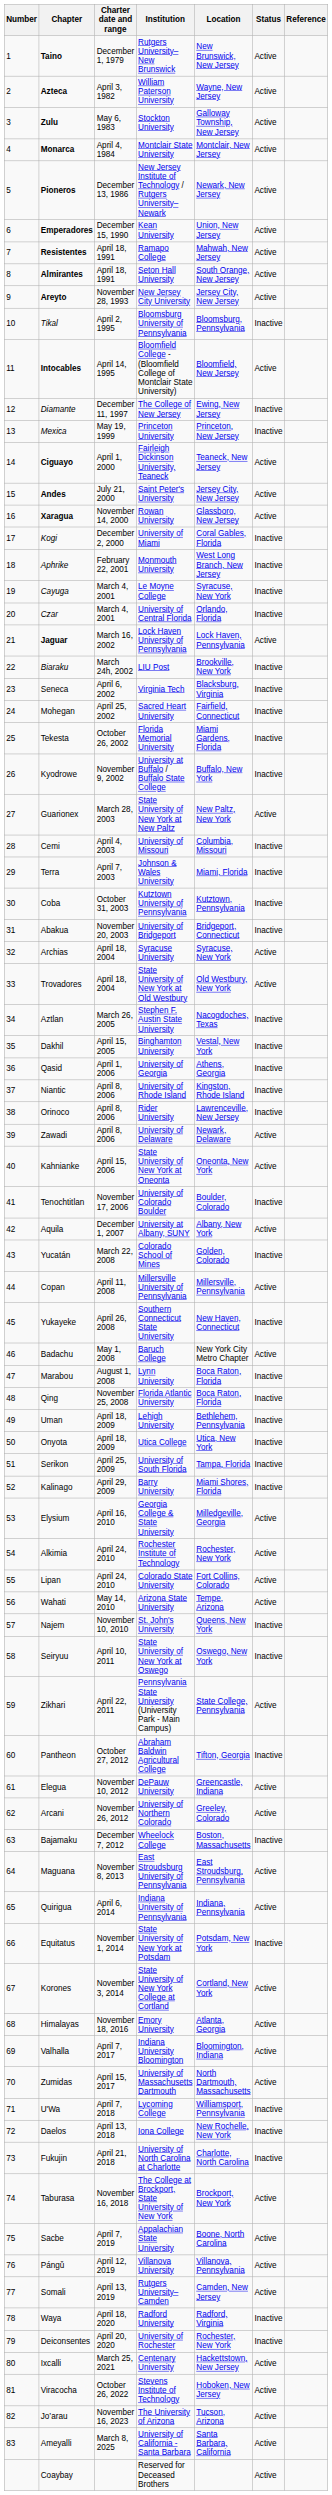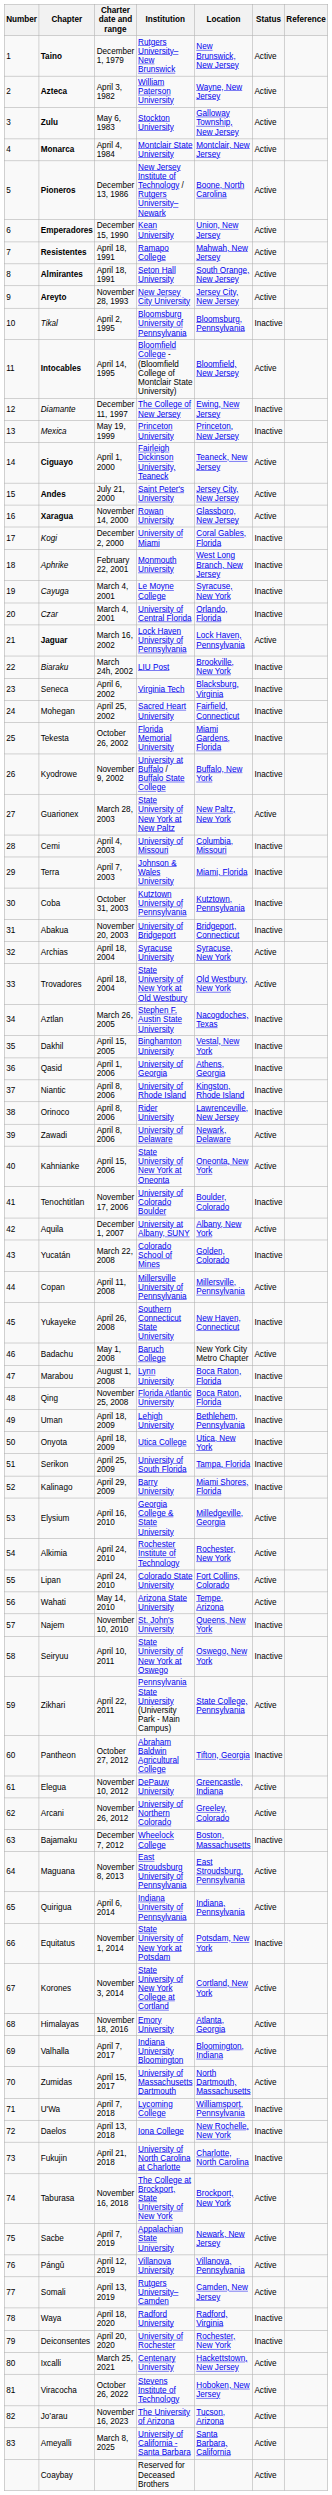Pioneros | Location: Newark, New Jersey -> Boone, North Carolina
Sacbe | Location: Boone, North Carolina -> Newark, New Jersey
